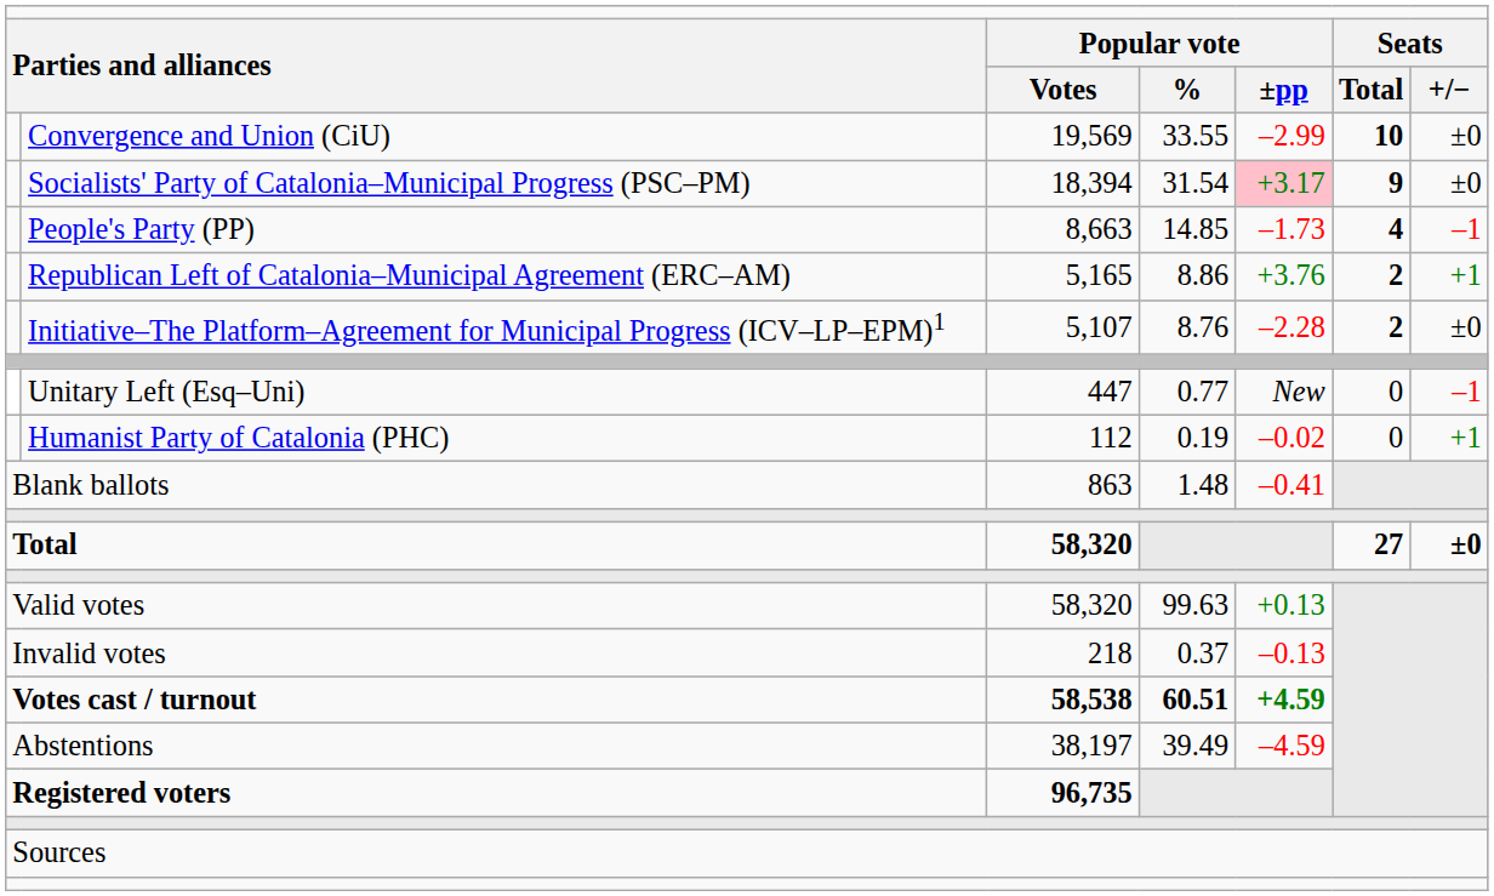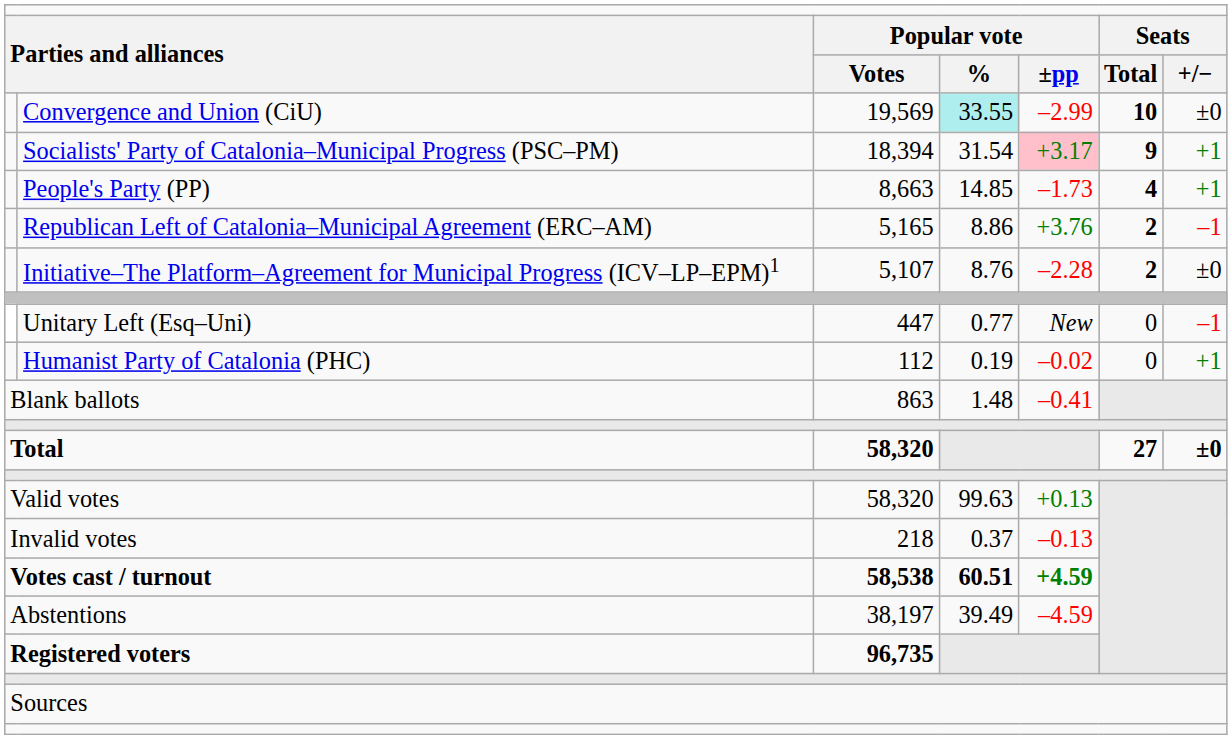Convergence and Union (CiU) | column 4: no background -> paleturquoise background
Socialists' Party of Catalonia–Municipal Progress (PSC–PM) | column 7: ±0 -> +1
People's Party (PP) | column 7: –1 -> +1
Republican Left of Catalonia–Municipal Agreement (ERC–AM) | column 7: +1 -> –1
